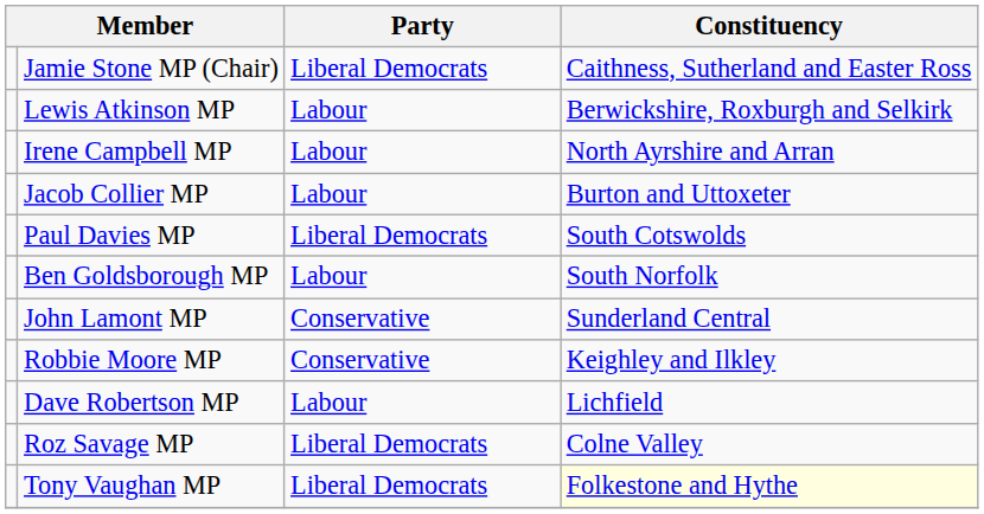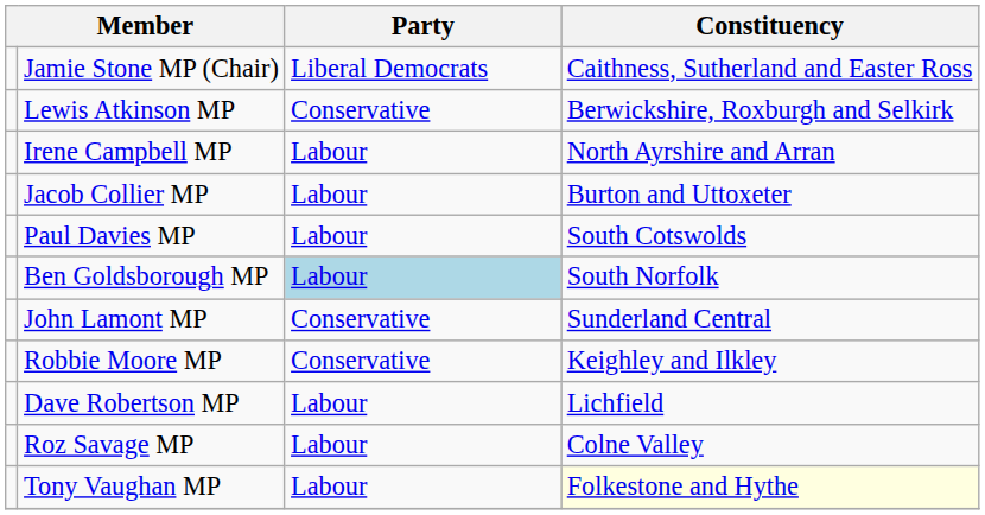Lewis Atkinson MP | Party: Labour -> Conservative
Paul Davies MP | Party: Liberal Democrats -> Labour
Ben Goldsborough MP | Party: no background -> lightblue background
Roz Savage MP | Party: Liberal Democrats -> Labour
Tony Vaughan MP | Party: Liberal Democrats -> Labour
